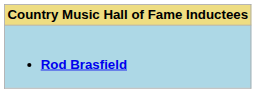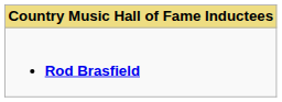row 2 | column 1: lightblue background -> no background
